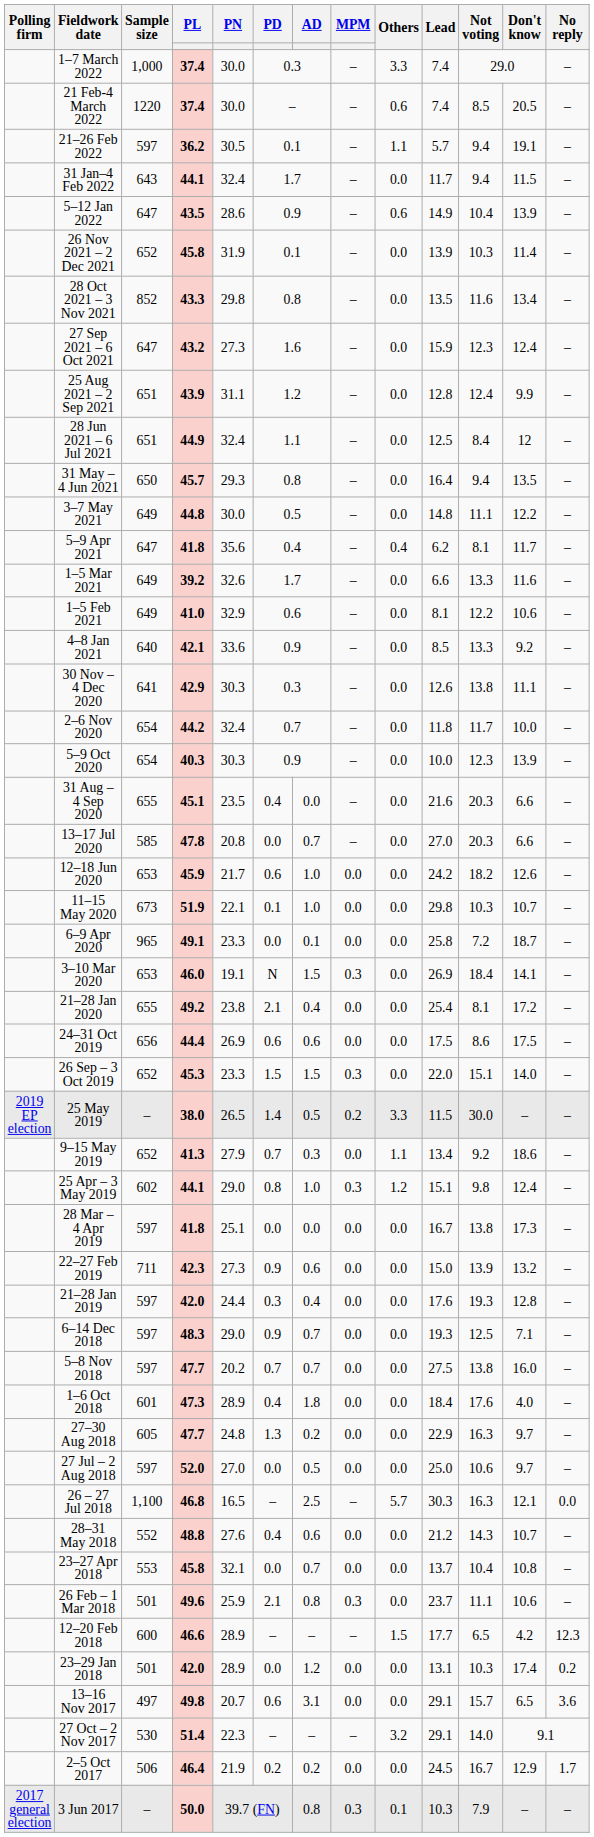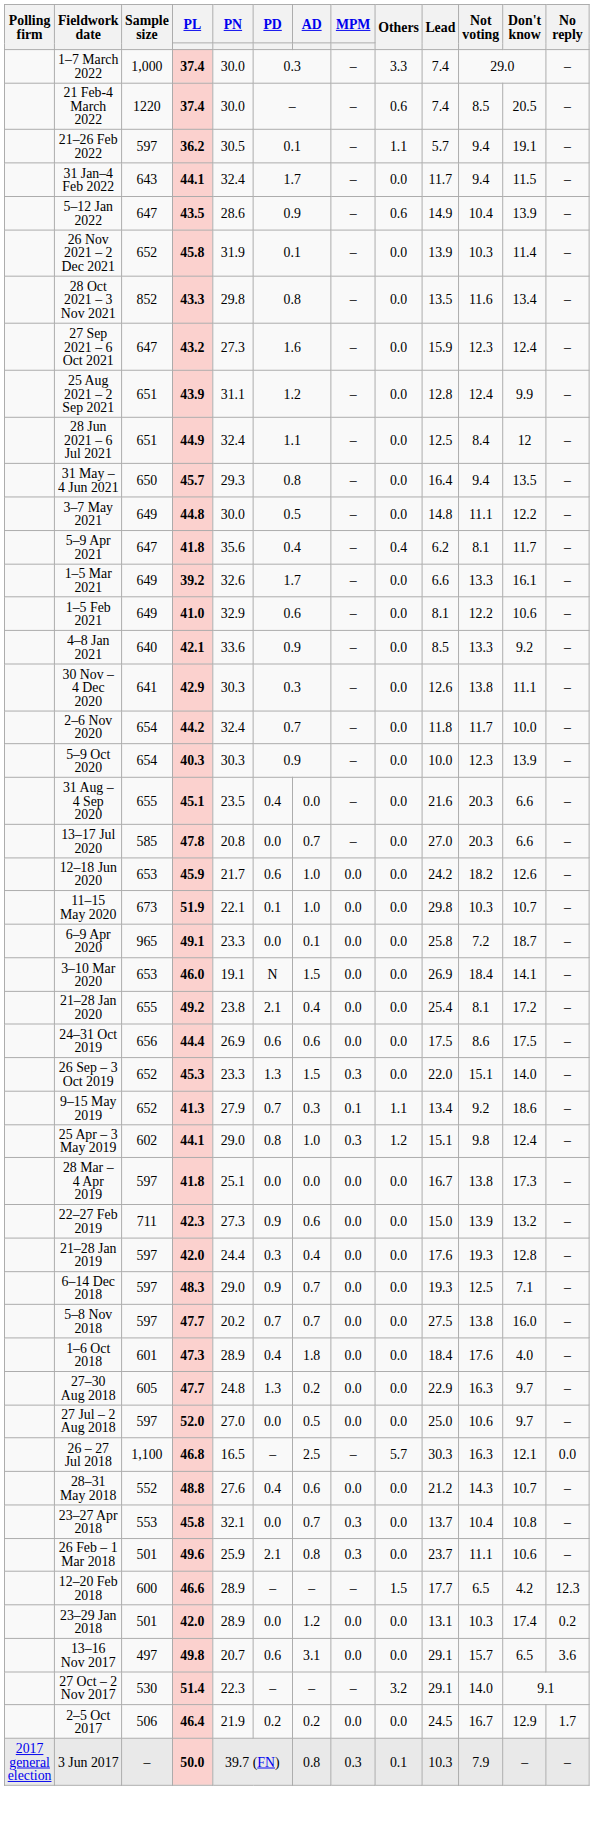1–5 Mar 2021 | Don't know: 11.6 -> 16.1
3–10 Mar 2020 | MPM: 0.3 -> 0.0
26 Sep – 3 Oct 2019 | PD: 1.5 -> 1.3
- row: 2019 EP election | 25 May 2019 | – | 38.0 | 26.5 | 1.4 | 0.5 | 0.2 | 3.3 | 11.5 | 30.0 | – | –
9–15 May 2019 | MPM: 0.0 -> 0.1
23–27 Apr 2018 | MPM: 0.0 -> 0.3
